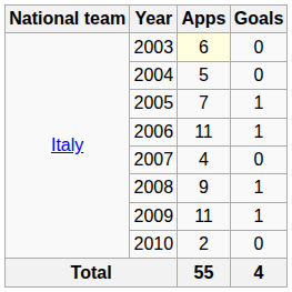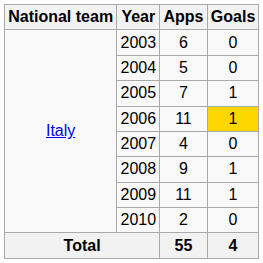2003 | Apps: lightyellow background -> no background
2006 | Goals: no background -> gold background
